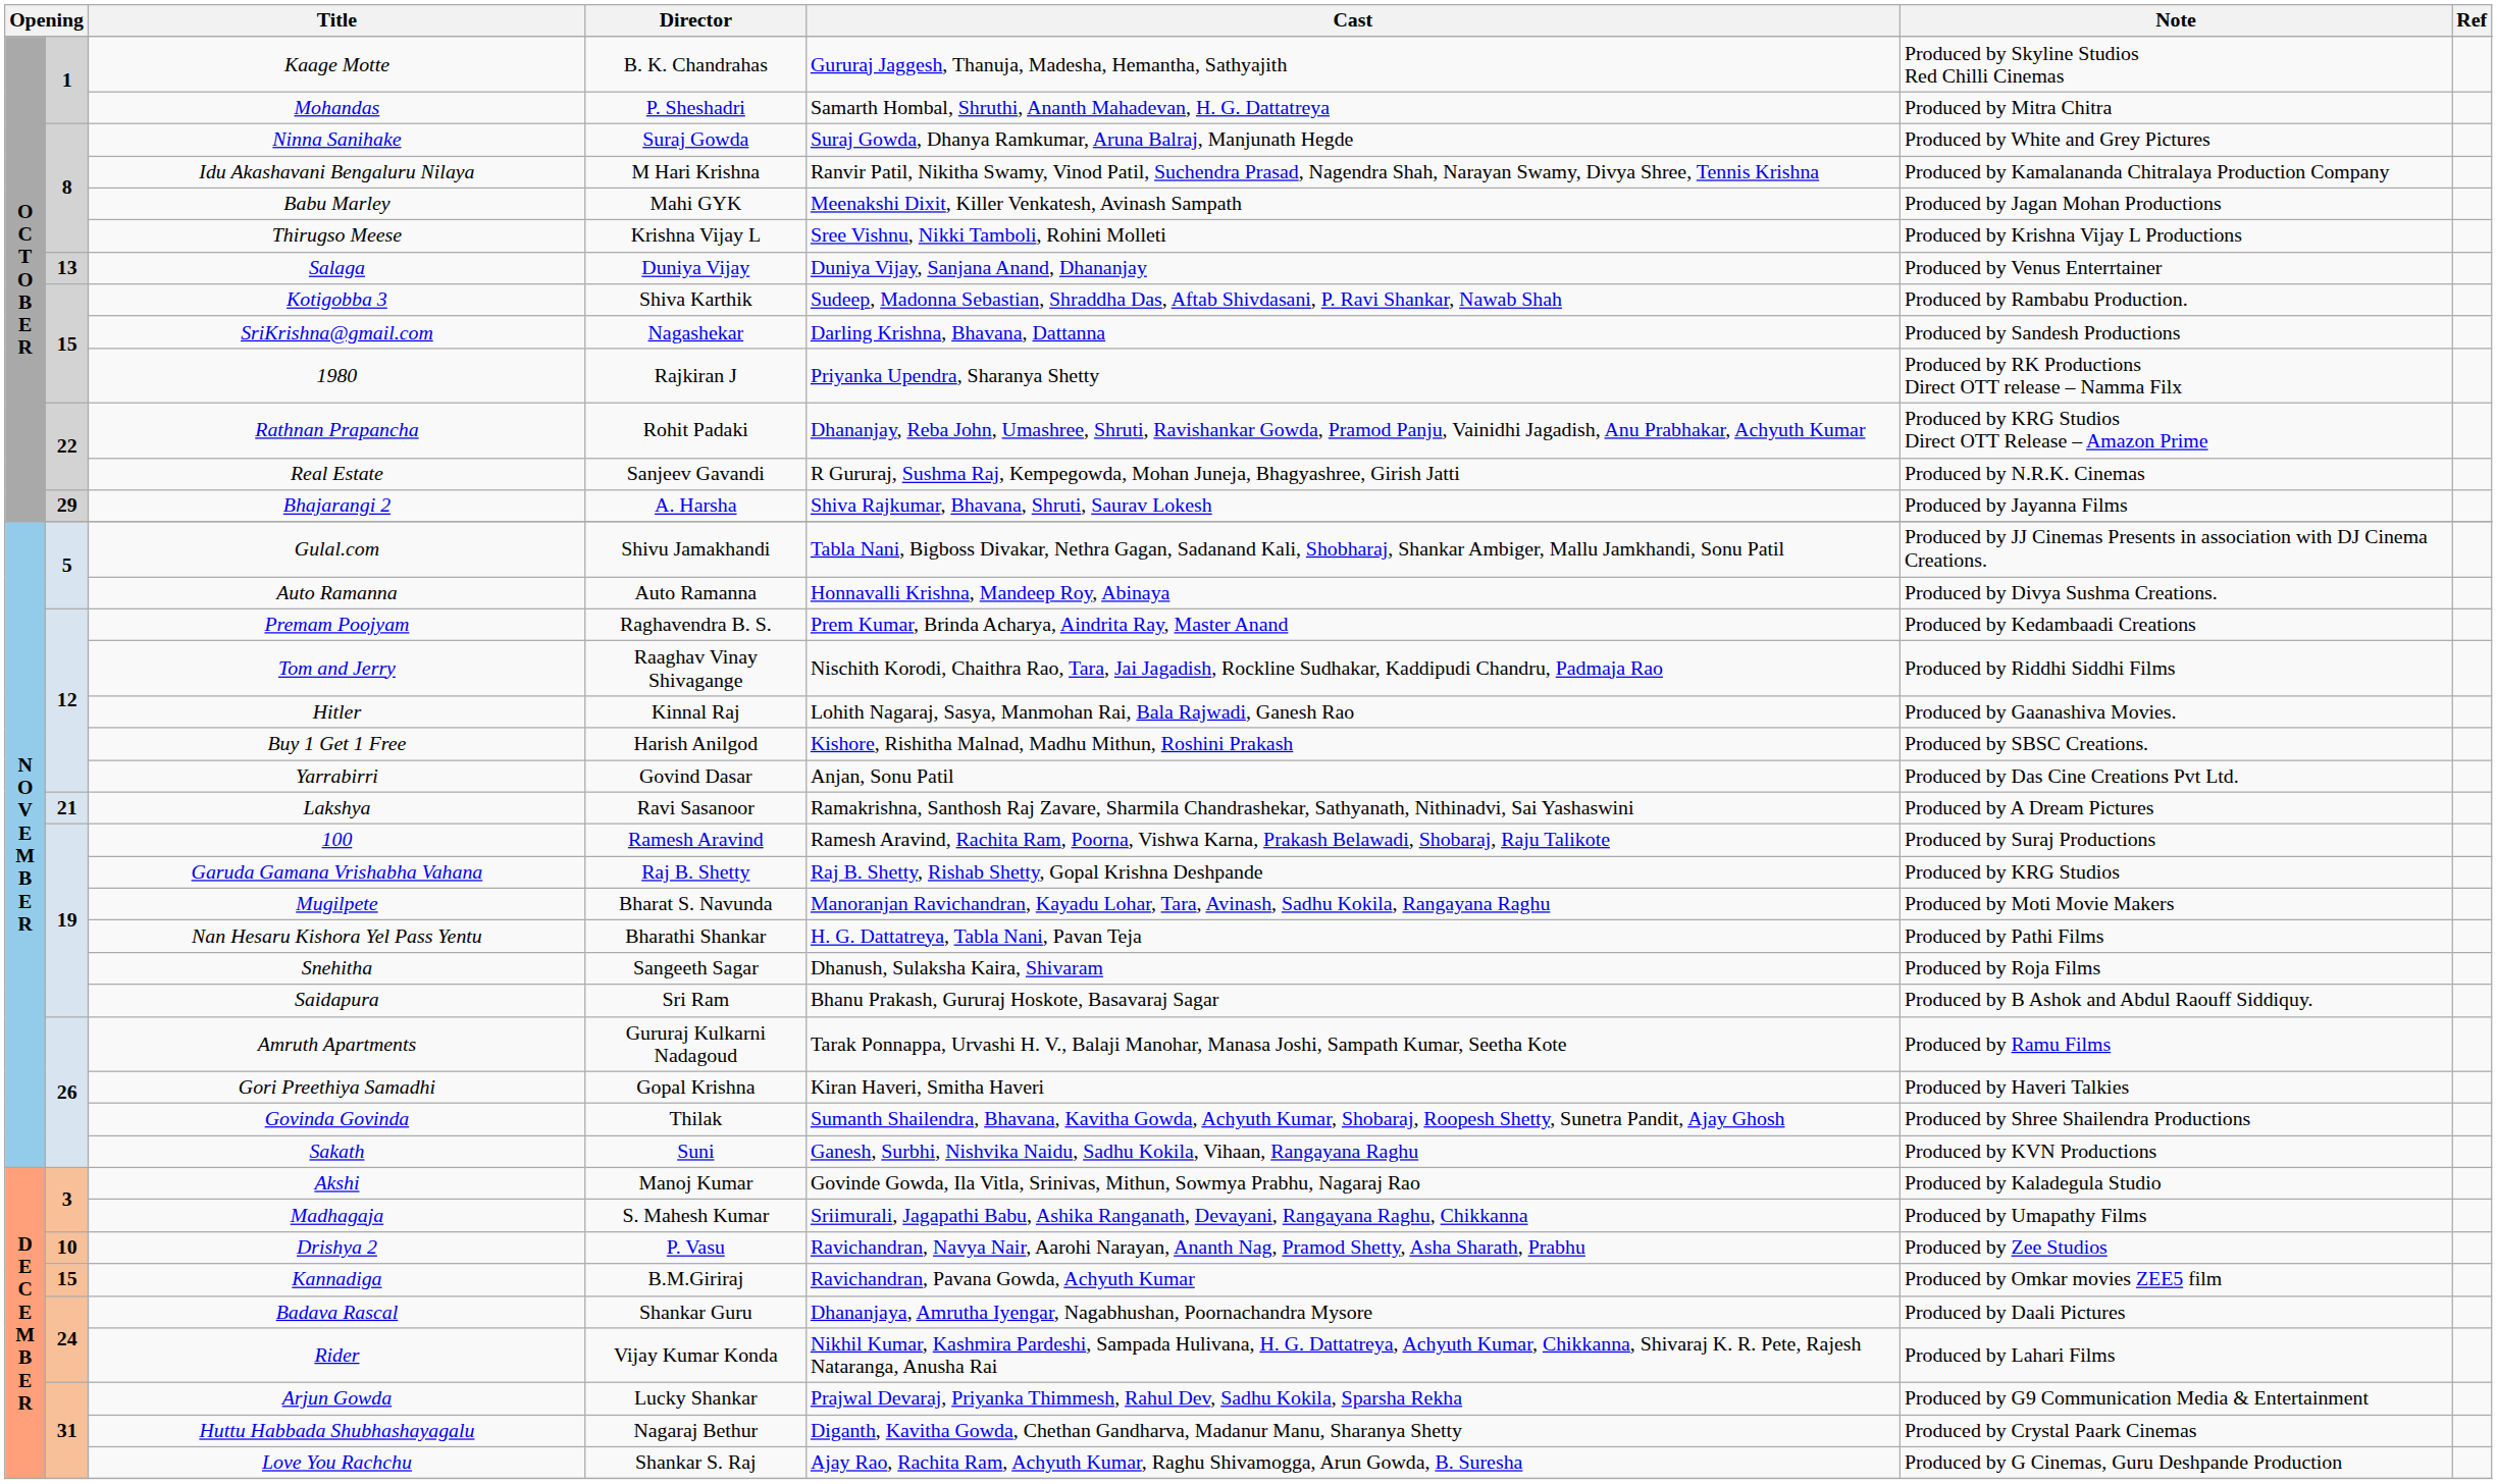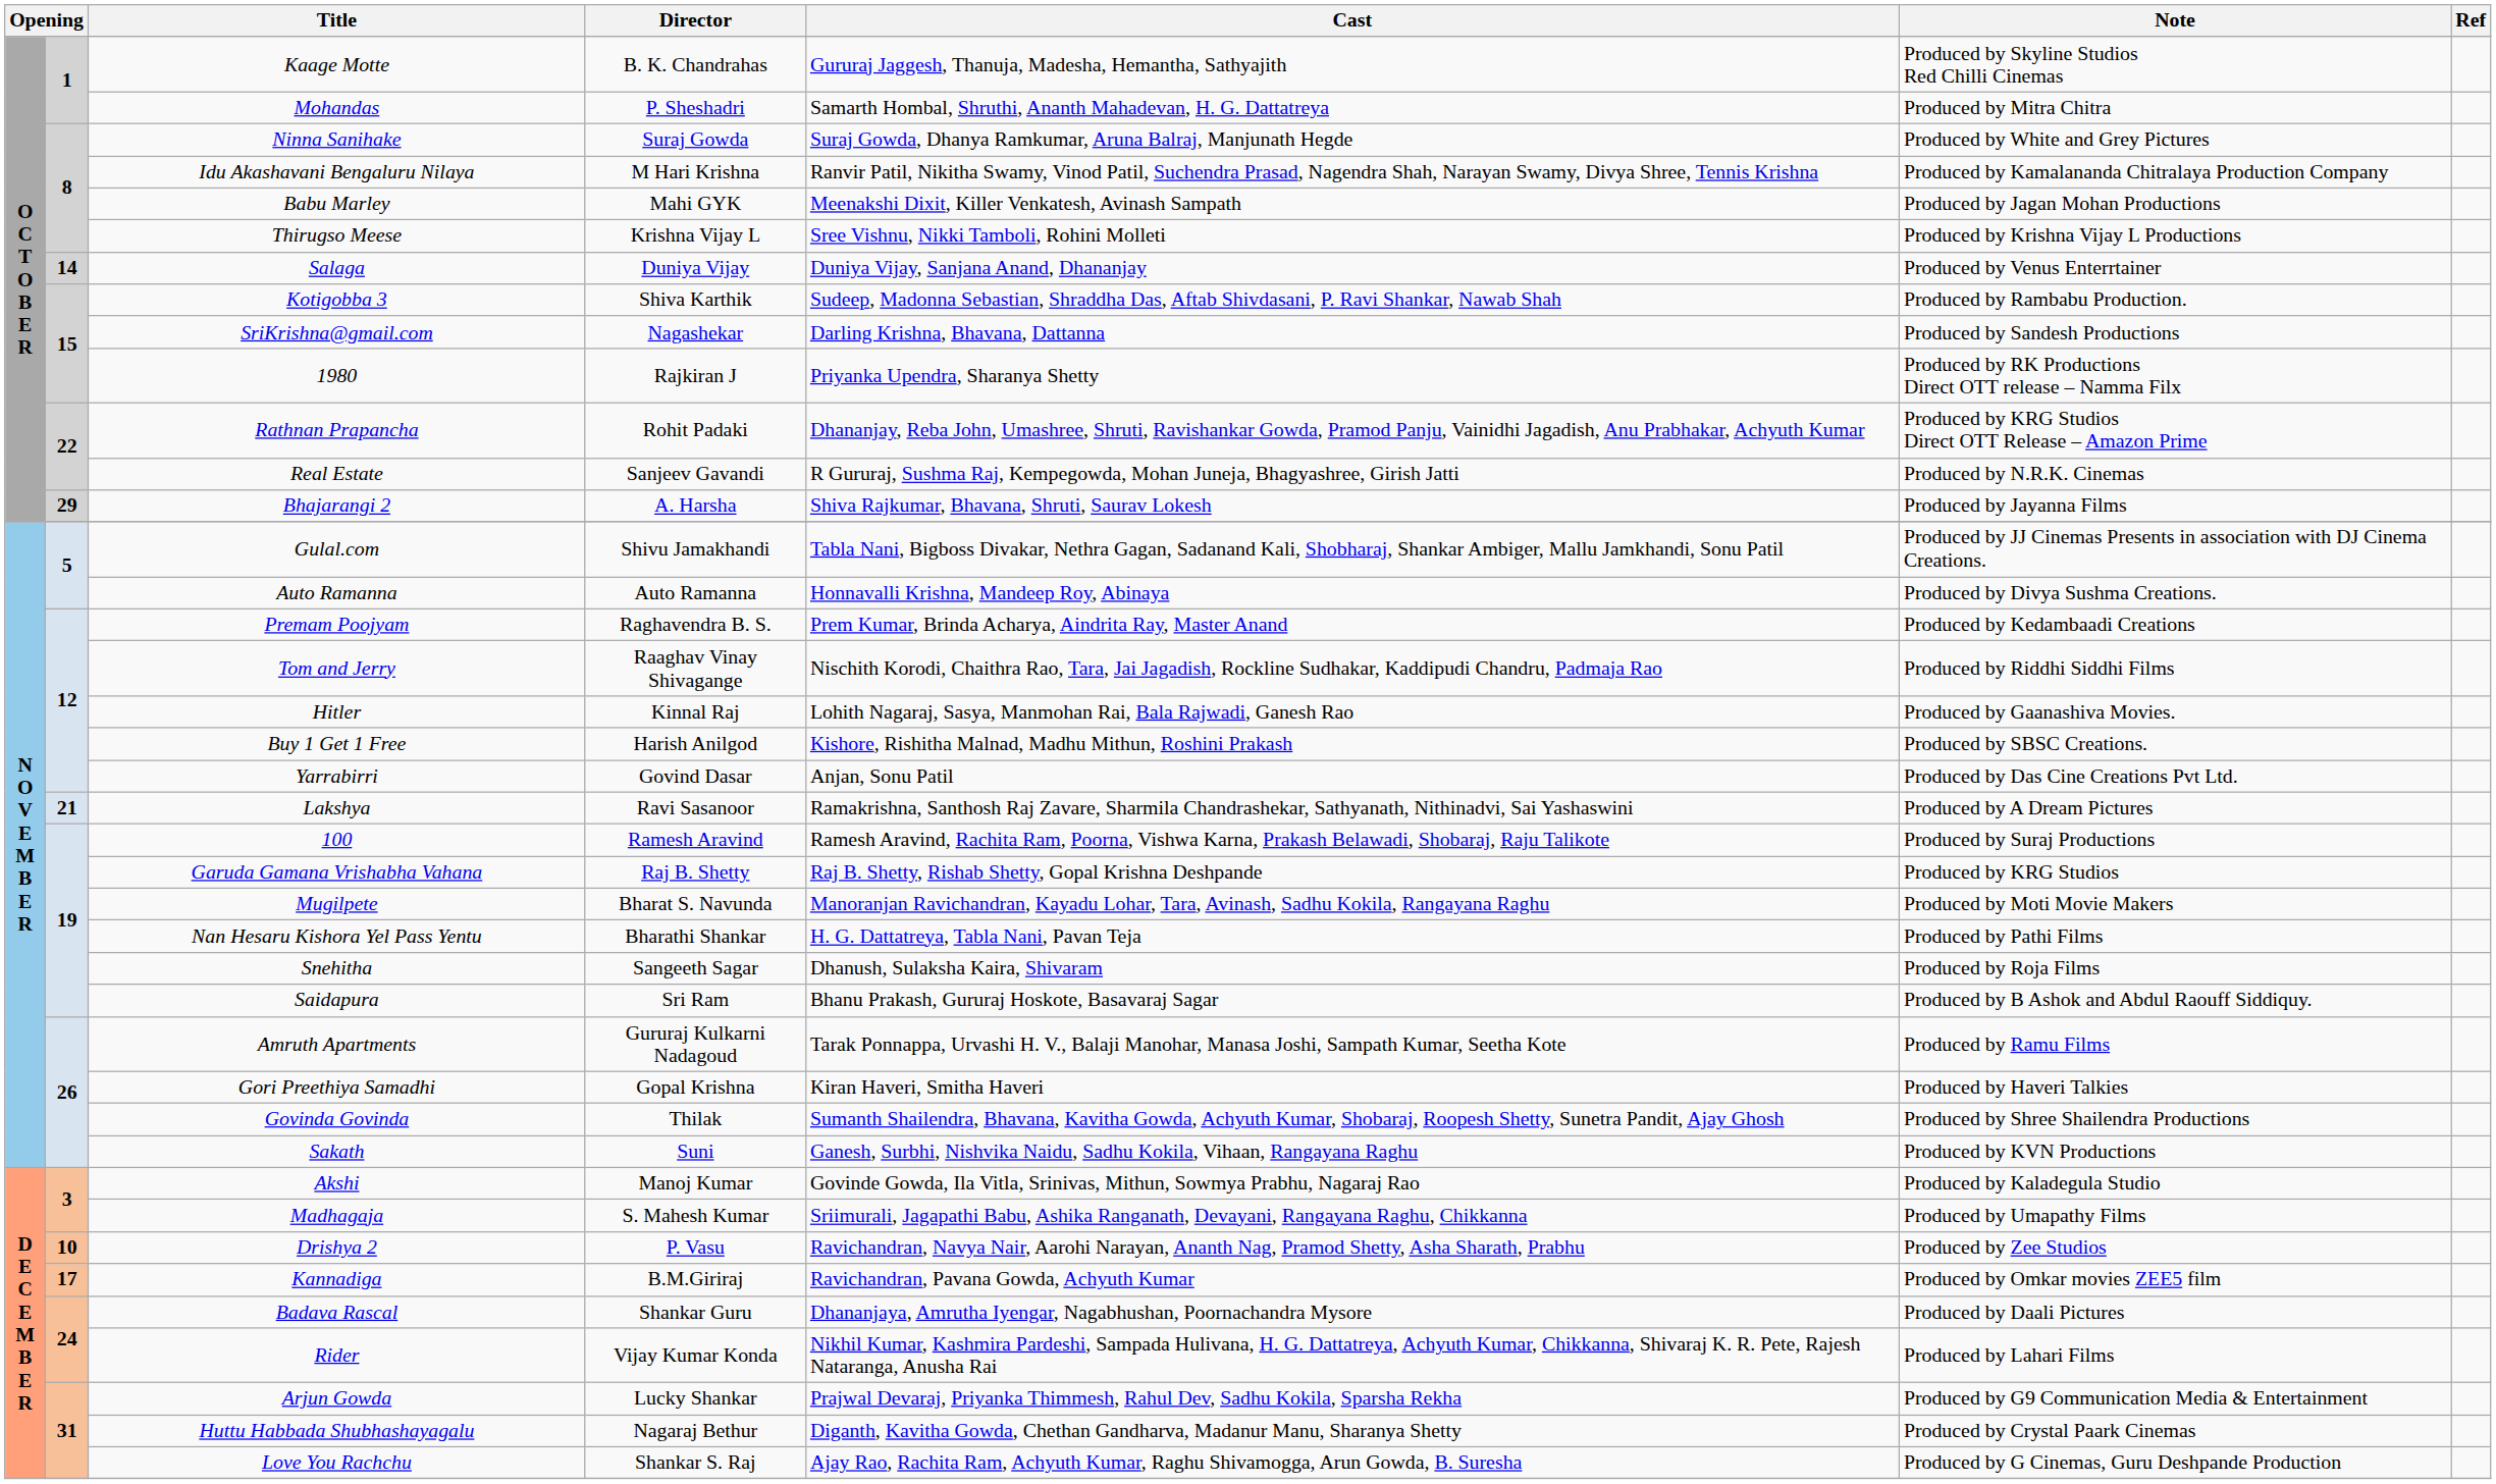Salaga | column 2: 13 -> 14
Kannadiga | column 2: 15 -> 17
